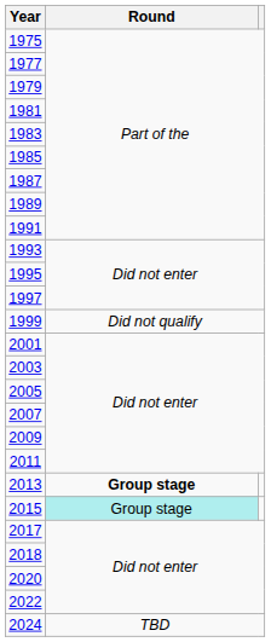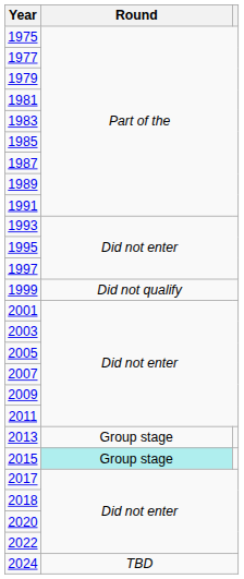2013 | Round: bold -> normal
